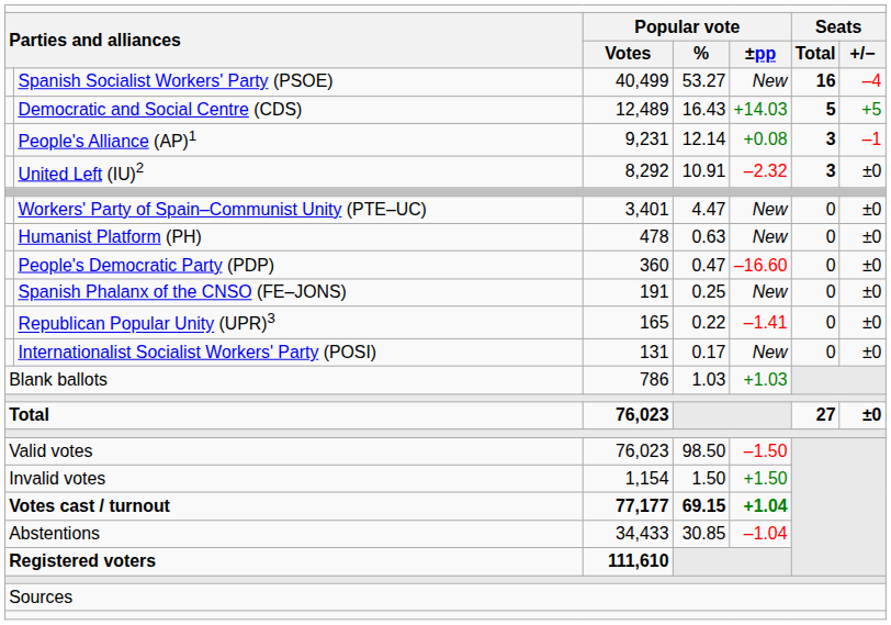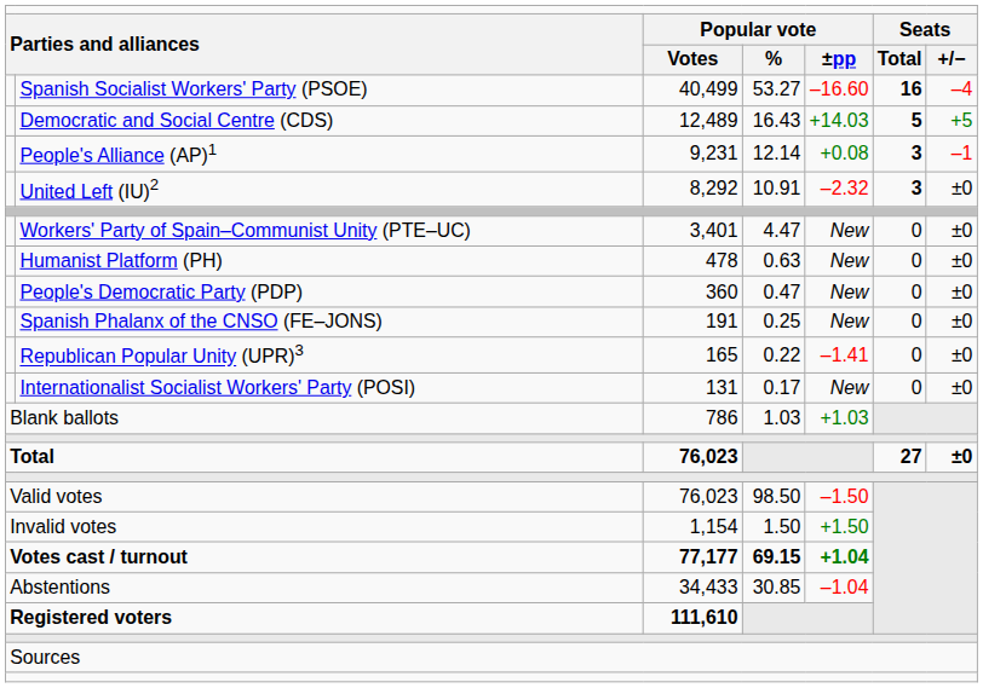Spanish Socialist Workers' Party (PSOE) | column 5: New -> –16.60
People's Democratic Party (PDP) | column 5: –16.60 -> New
